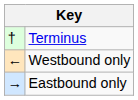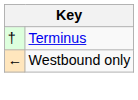- row: → | Eastbound only
